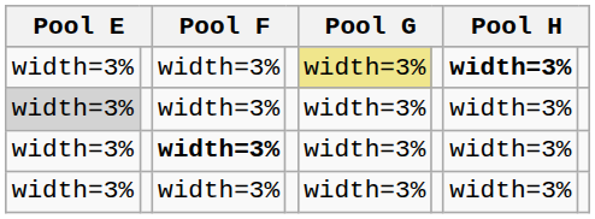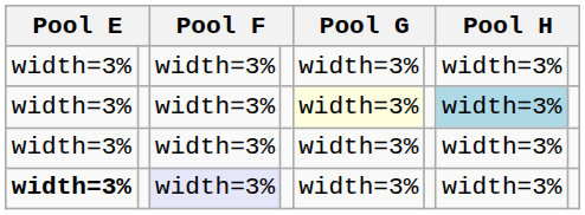row 2 | column 5: khaki background -> no background
row 2 | column 7: bold -> normal
row 3 | column 1: lightgrey background -> no background
row 3 | column 5: no background -> lightyellow background
row 3 | column 7: no background -> lightblue background
row 4 | column 3: bold -> normal
row 5 | column 1: normal -> bold
row 5 | column 3: no background -> lavender background
